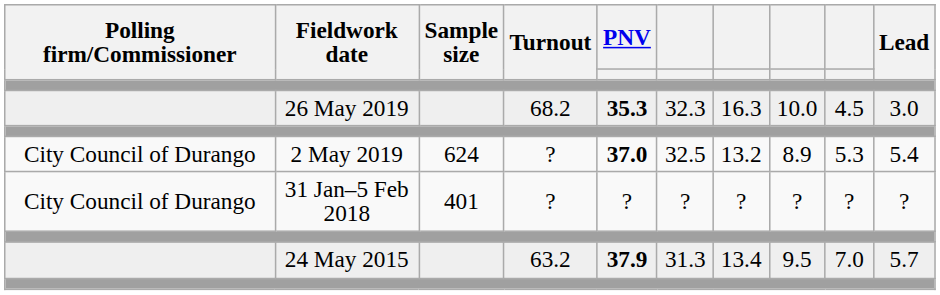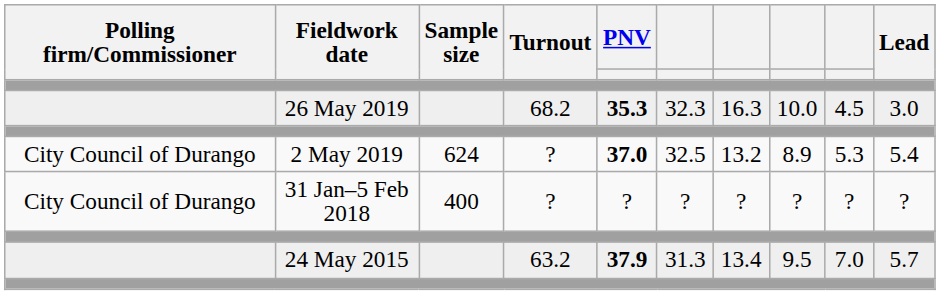31 Jan–5 Feb 2018 | Sample size: 401 -> 400
